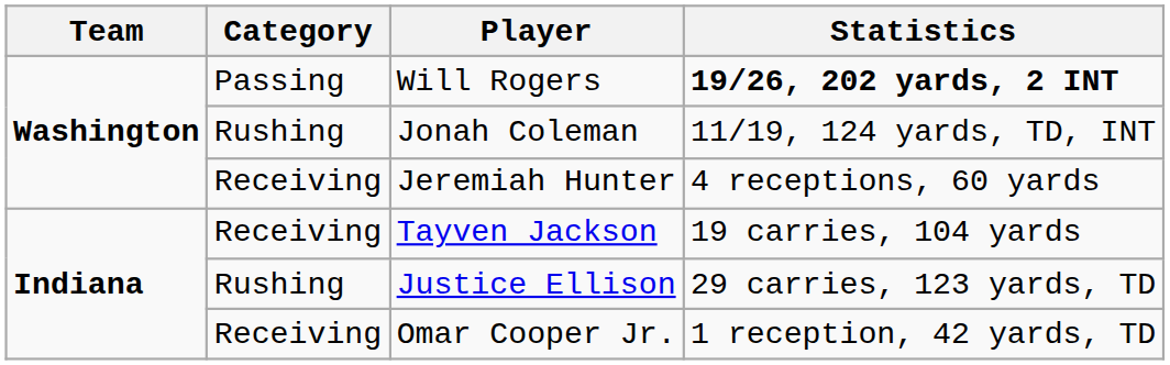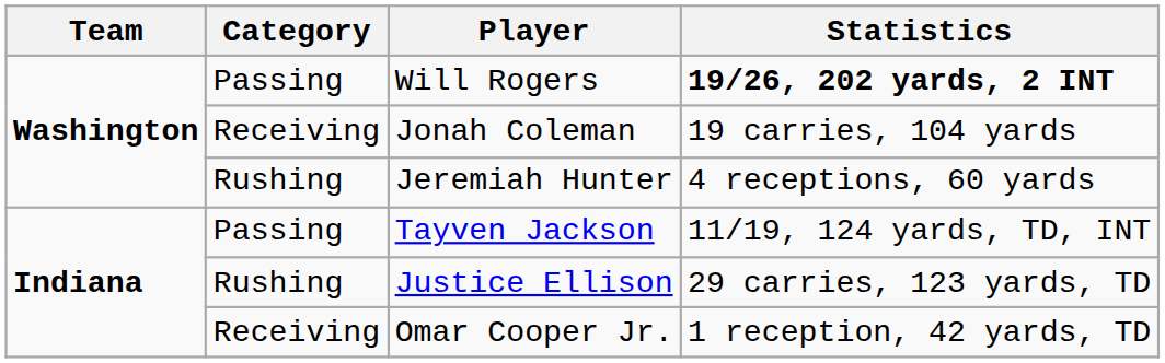Jonah Coleman | Category: Rushing -> Receiving
Jonah Coleman | Statistics: 11/19, 124 yards, TD, INT -> 19 carries, 104 yards
Jeremiah Hunter | Category: Receiving -> Rushing
Tayven Jackson | Category: Receiving -> Passing
Tayven Jackson | Statistics: 19 carries, 104 yards -> 11/19, 124 yards, TD, INT
